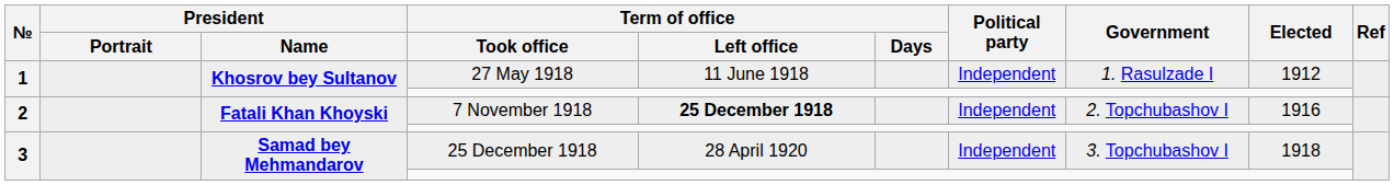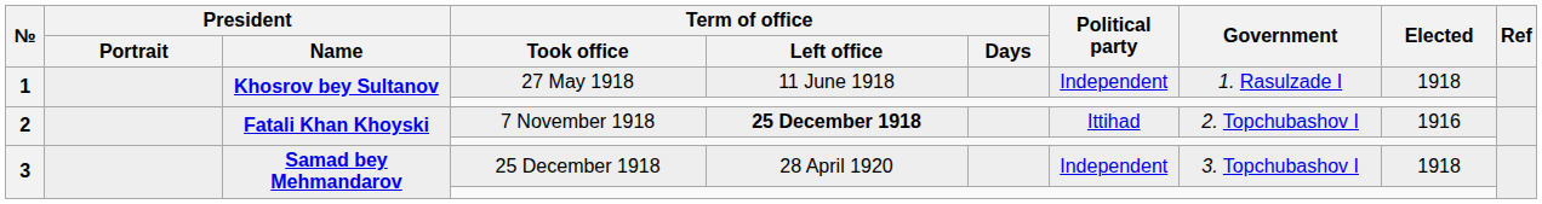27 May 1918 | Elected: 1912 -> 1918
7 November 1918 | Political party: Independent -> Ittihad
